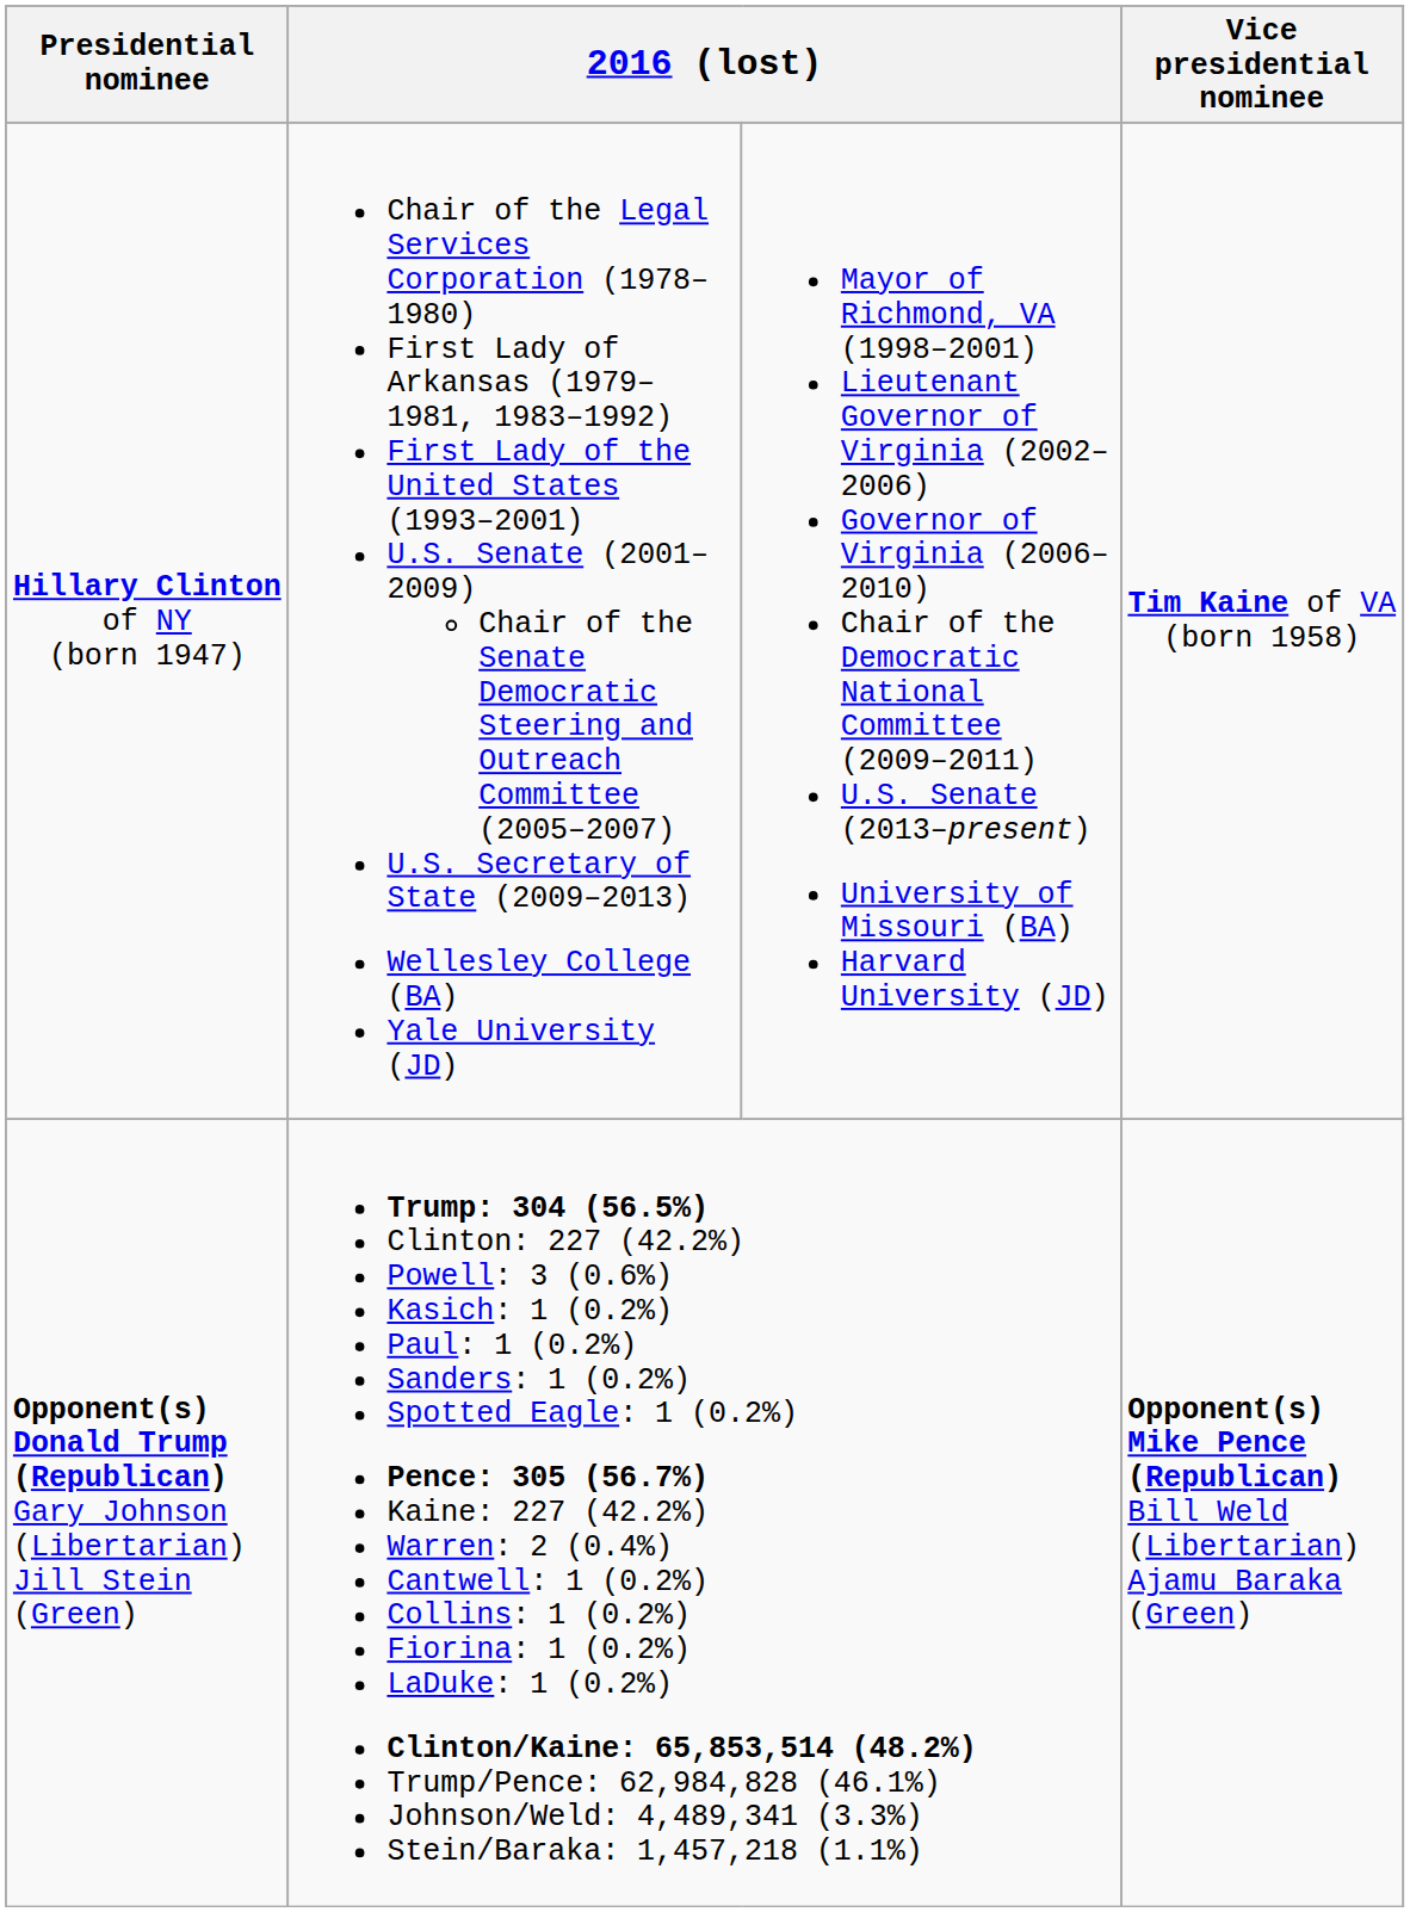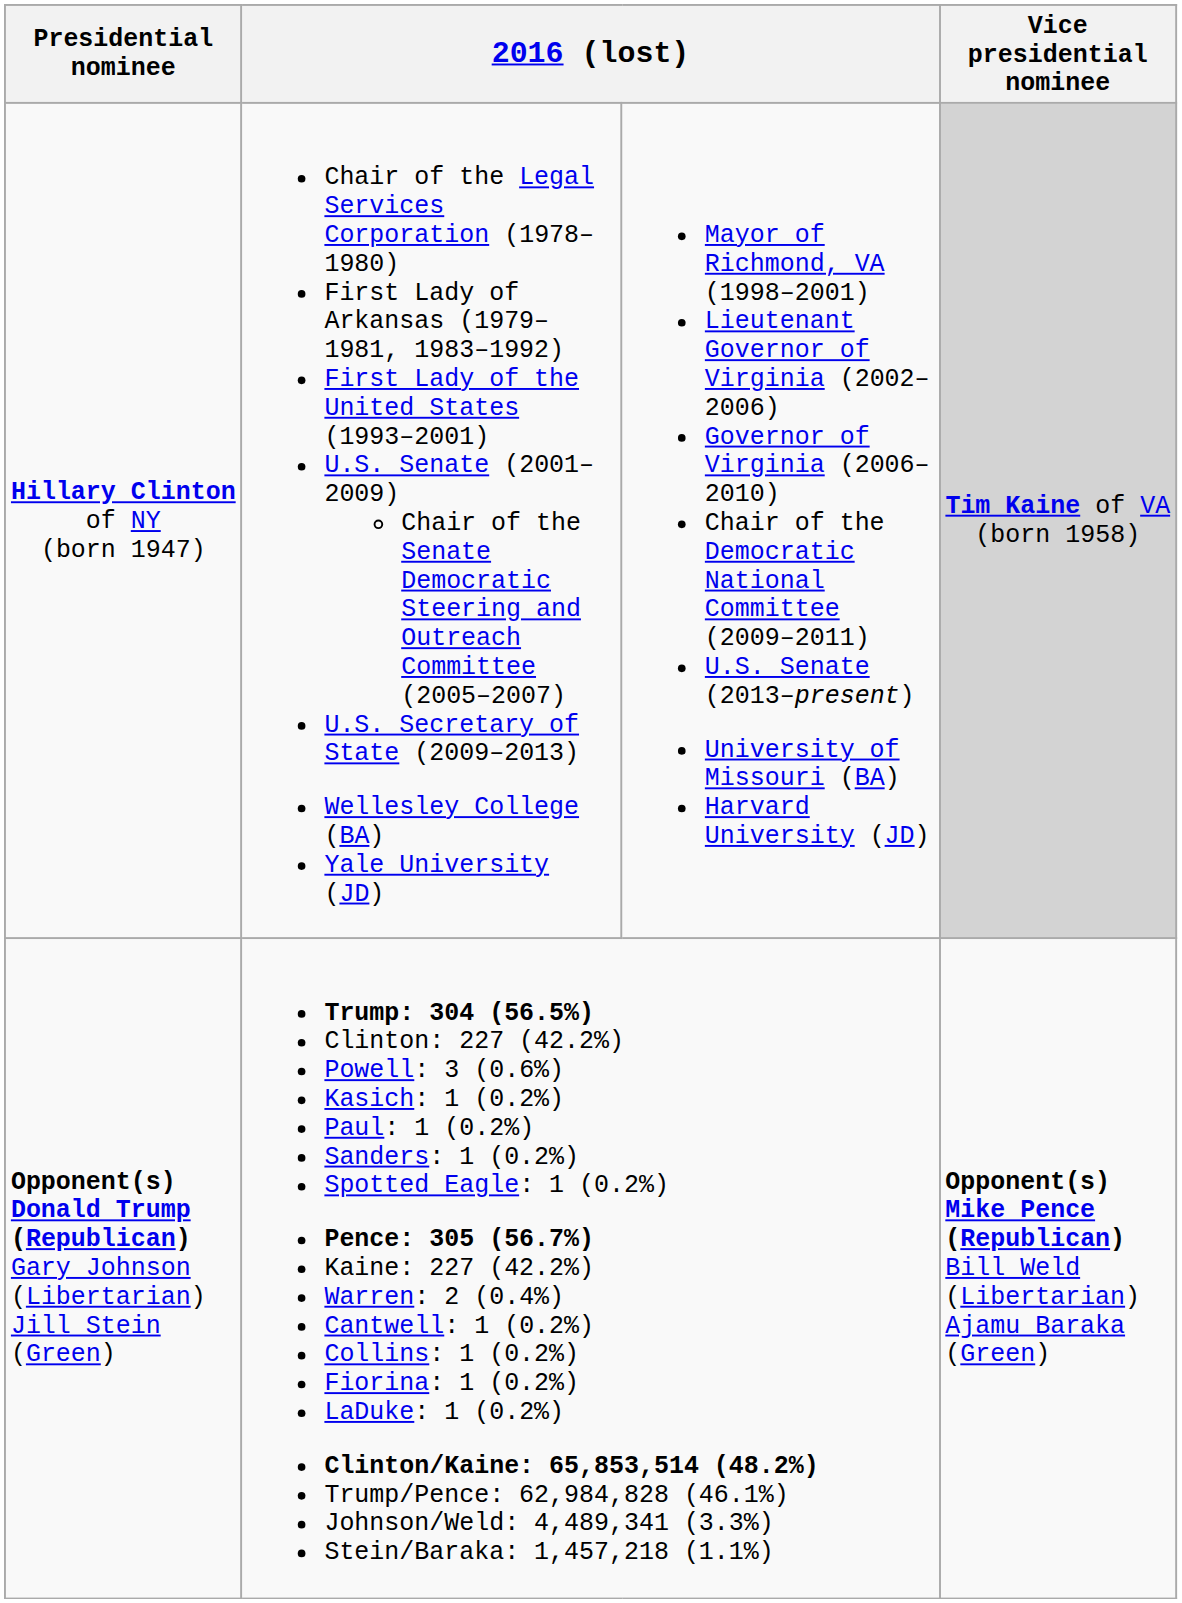Hillary Clinton of NY (born 1947) | Vice presidential nominee: no background -> lightgrey background
